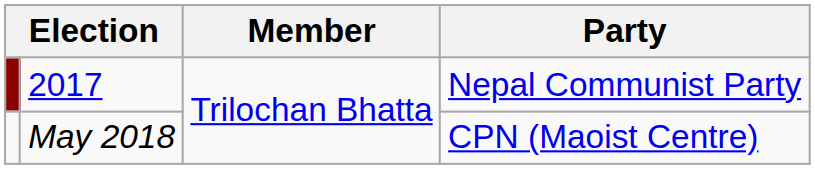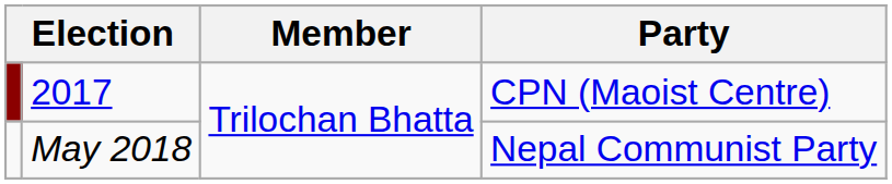2017 | Party: Nepal Communist Party -> CPN (Maoist Centre)
May 2018 | Party: CPN (Maoist Centre) -> Nepal Communist Party
